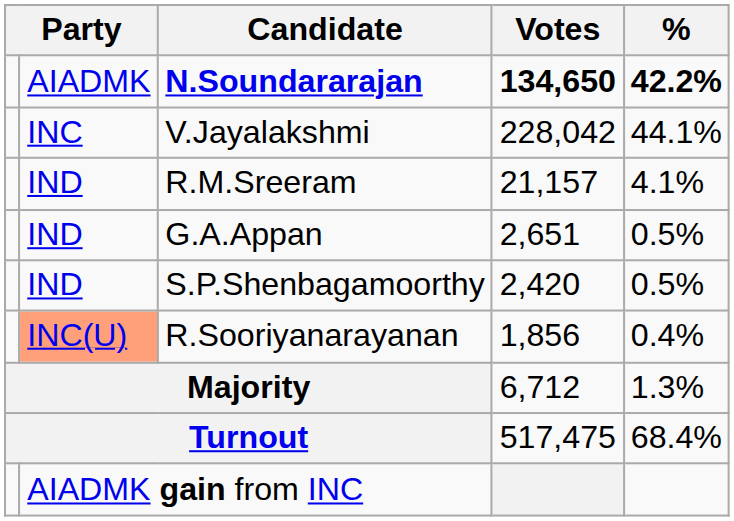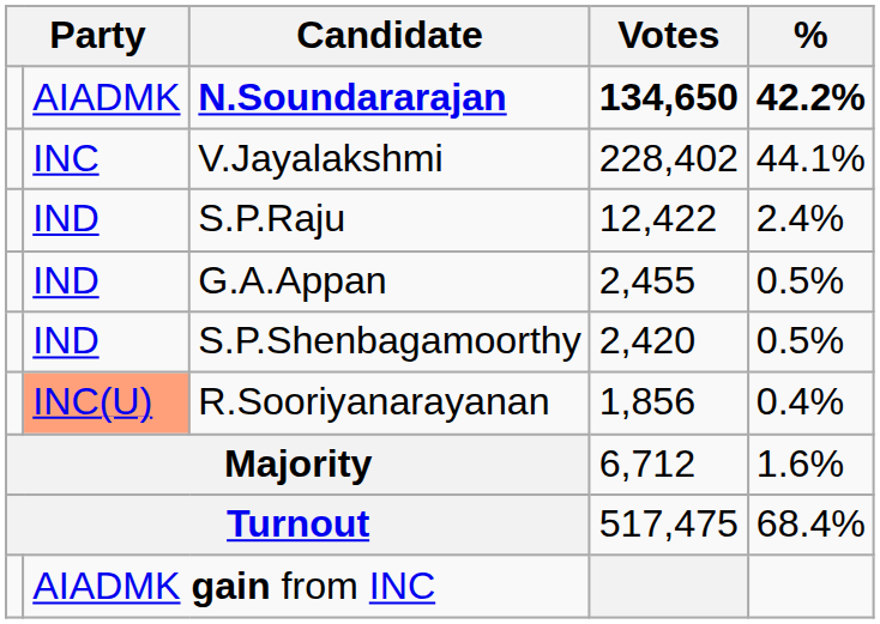V.Jayalakshmi | Votes: 228,042 -> 228,402
- row: IND | R.M.Sreeram | 21,157 | 4.1%
+ row: IND | S.P.Raju | 12,422 | 2.4%
G.A.Appan | Votes: 2,651 -> 2,455
Majority | %: 1.3% -> 1.6%
